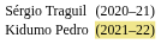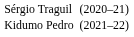Kidumo Pedro | column 2: khaki background -> no background
